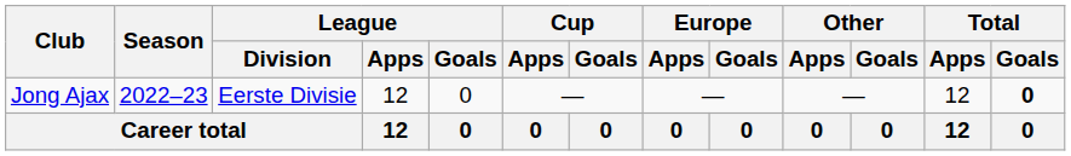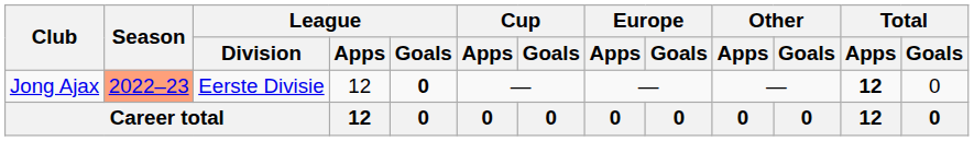Jong Ajax | Season: no background -> lightsalmon background
Jong Ajax | League / Goals: normal -> bold
Jong Ajax | Total / Apps: normal -> bold
Jong Ajax | Total / Goals: bold -> normal
